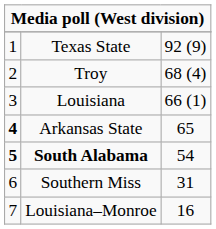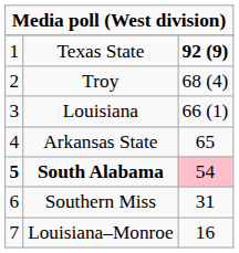Texas State | column 3: normal -> bold
Arkansas State | column 1: bold -> normal
South Alabama | column 3: no background -> pink background
